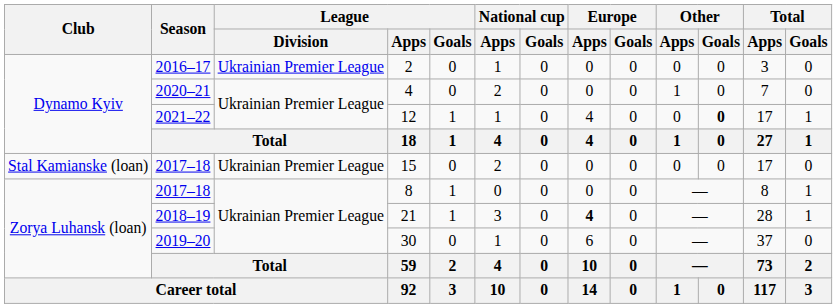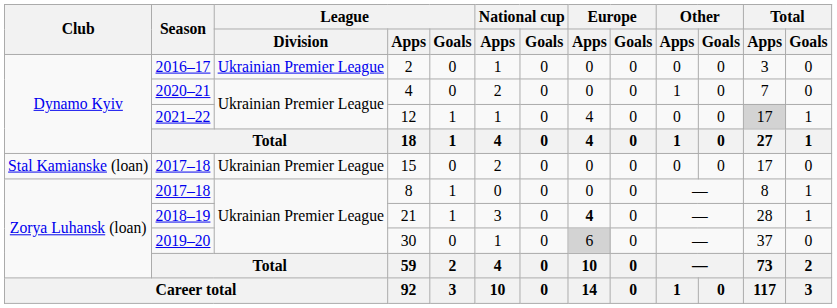12 | Other / Goals: bold -> normal
12 | Total / Apps: no background -> lightgrey background
30 | Europe / Apps: no background -> lightgrey background
